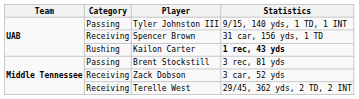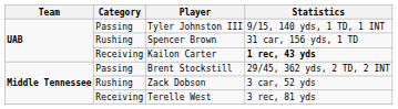Spencer Brown | Category: Receiving -> Rushing
Kailon Carter | Category: Rushing -> Receiving
Brent Stockstill | Statistics: 3 rec, 81 yds -> 29/45, 362 yds, 2 TD, 2 INT
Zack Dobson | Category: Receiving -> Rushing
Terelle West | Statistics: 29/45, 362 yds, 2 TD, 2 INT -> 3 rec, 81 yds
